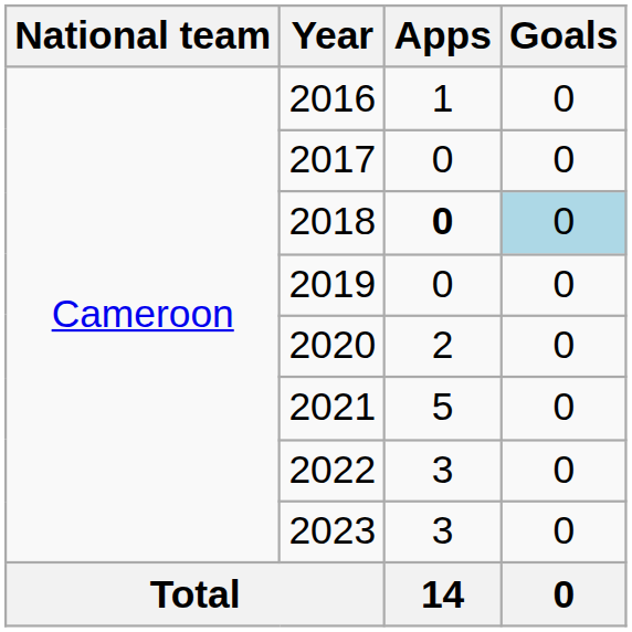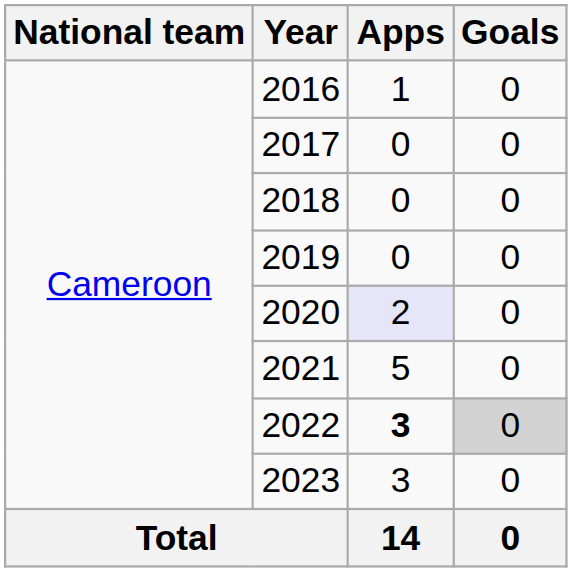2018 | Apps: bold -> normal
2018 | Goals: lightblue background -> no background
2020 | Apps: no background -> lavender background
2022 | Apps: normal -> bold
2022 | Goals: no background -> lightgrey background
